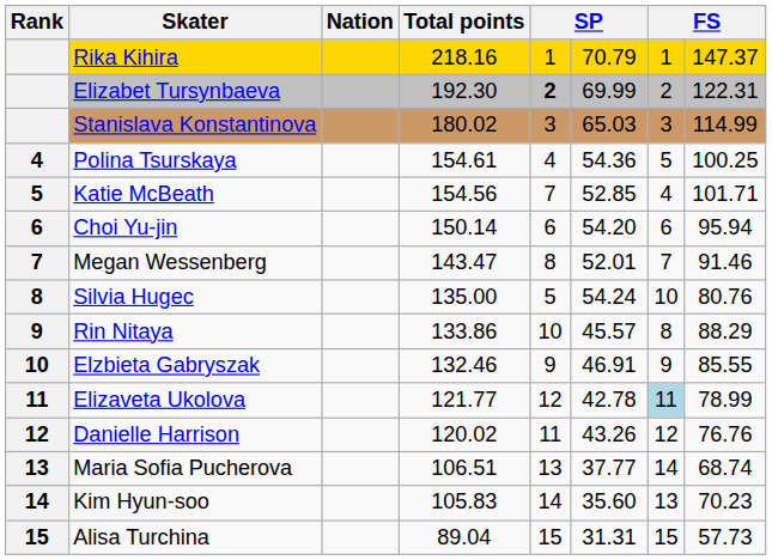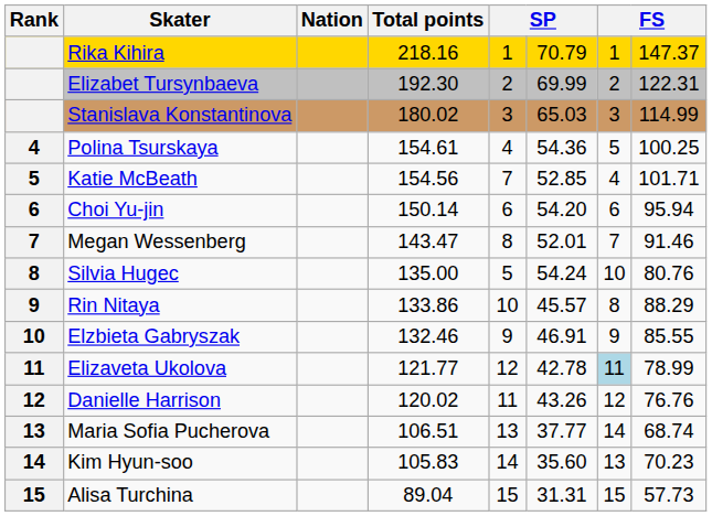Elizabet Tursynbaeva | column 5: bold -> normal
